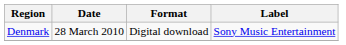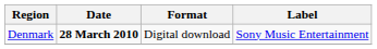Denmark | Date: normal -> bold
